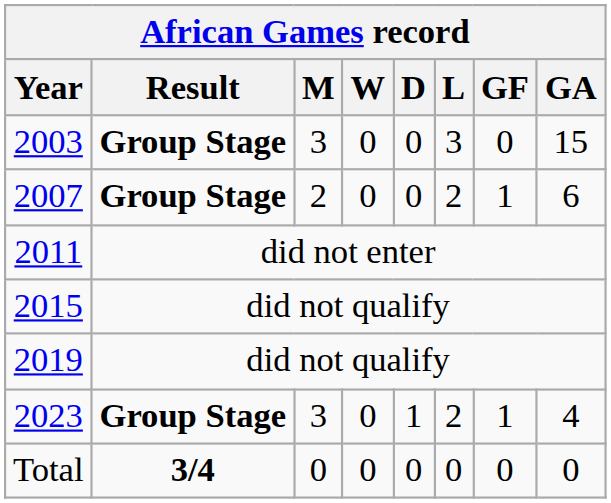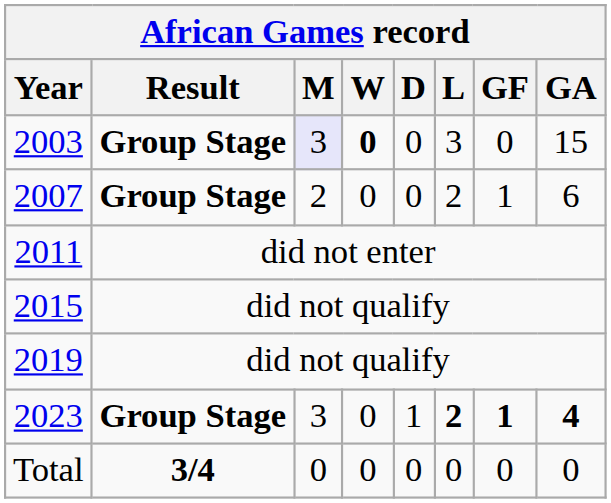2003 | African Games record / M: no background -> lavender background
2003 | African Games record / W: normal -> bold
2023 | African Games record / L: normal -> bold
2023 | African Games record / GF: normal -> bold
2023 | African Games record / GA: normal -> bold
